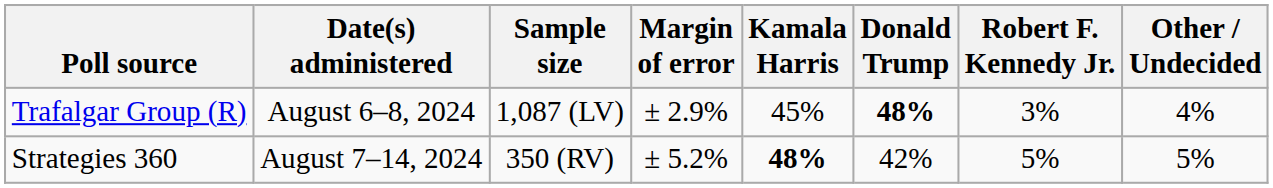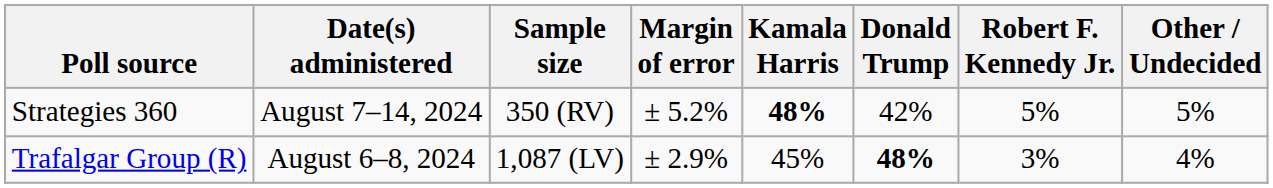rows swapped: Strategies 360 <-> Trafalgar Group (R)
